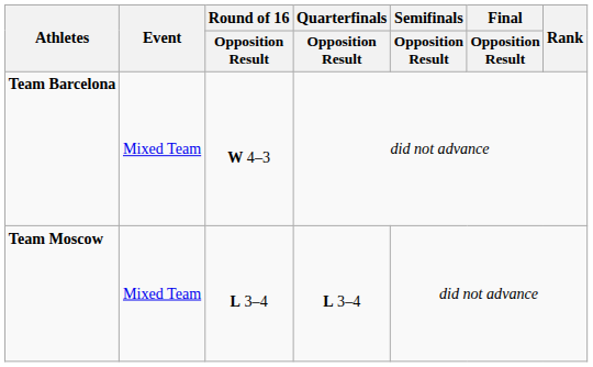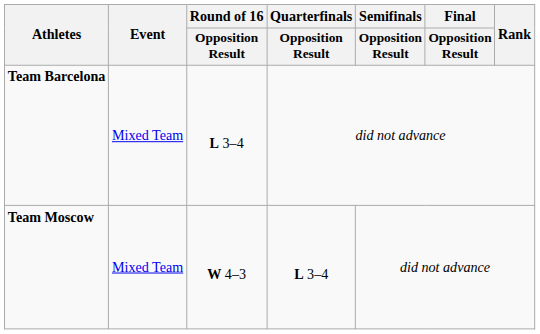Team Barcelona | Round of 16 / Opposition Result: W 4–3 -> L 3–4
Team Moscow | Round of 16 / Opposition Result: L 3–4 -> W 4–3
